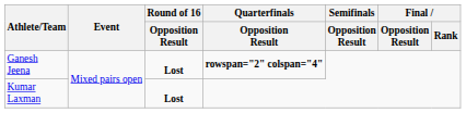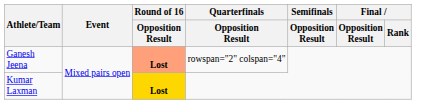Ganesh Jeena | Round of 16 / Opposition Result: no background -> lightsalmon background
Ganesh Jeena | Quarterfinals / Opposition Result: bold -> normal
Kumar Laxman | Round of 16 / Opposition Result: no background -> gold background
